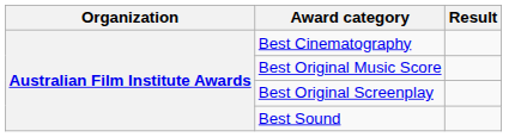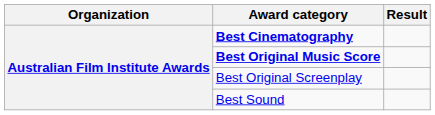Best Cinematography | Award category: normal -> bold
Best Original Music Score | Award category: normal -> bold
